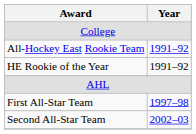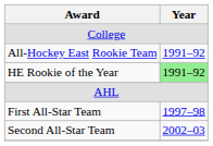HE Rookie of the Year | Year: no background -> lightgreen background
